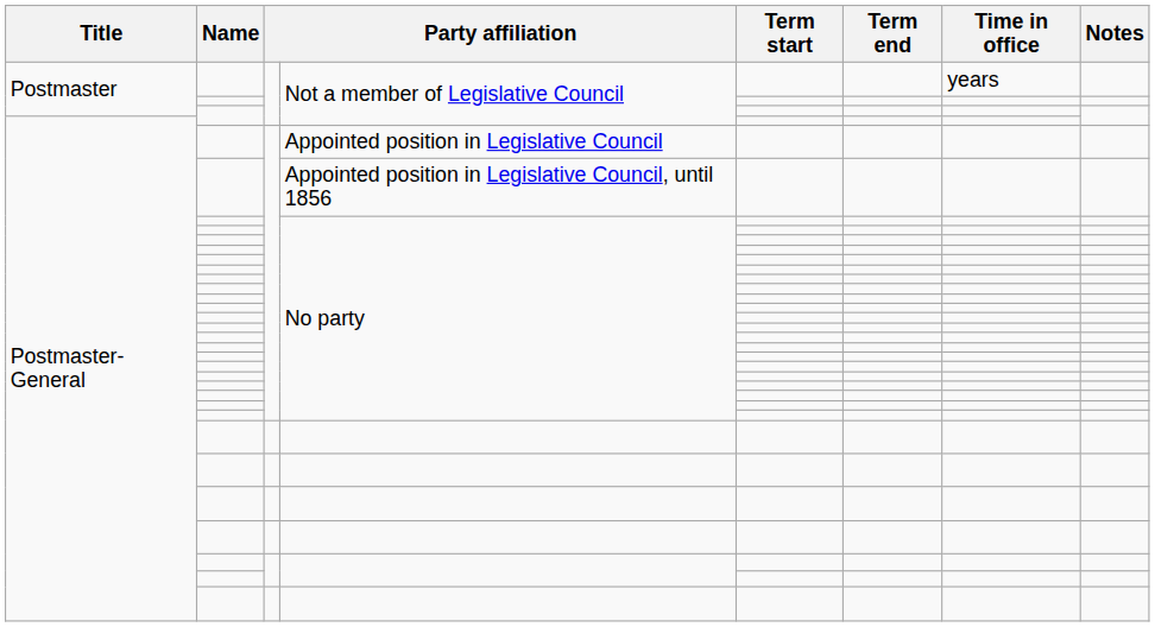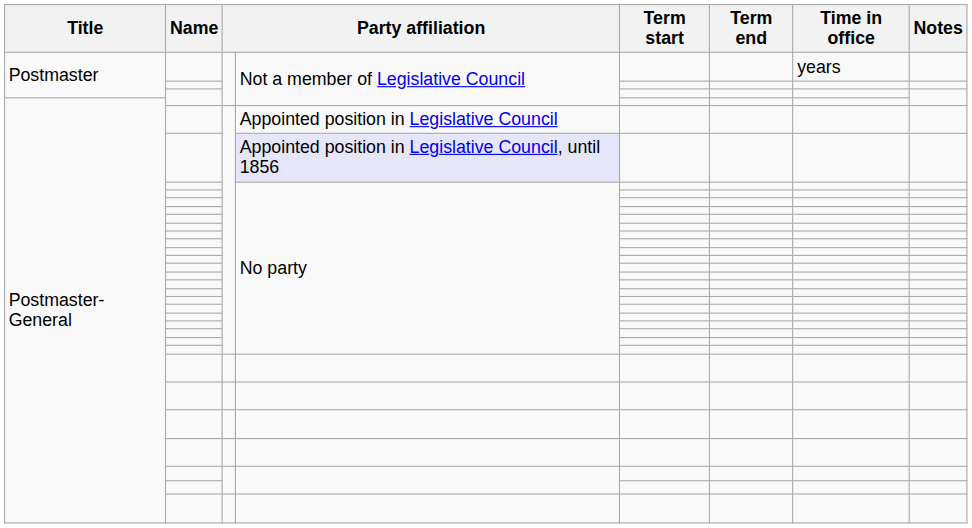Appointed position in Legislative Council, until 1856 | column 4: no background -> lavender background
